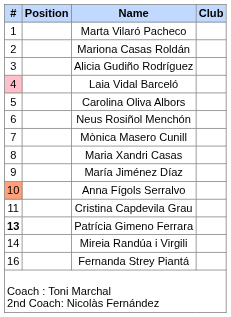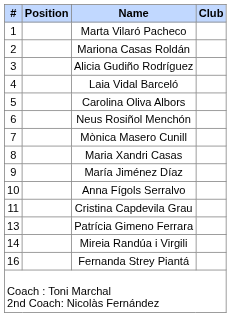Laia Vidal Barceló | #: pink background -> no background
Anna Fígols Serralvo | #: lightsalmon background -> no background
Patrícia Gimeno Ferrara | #: bold -> normal
